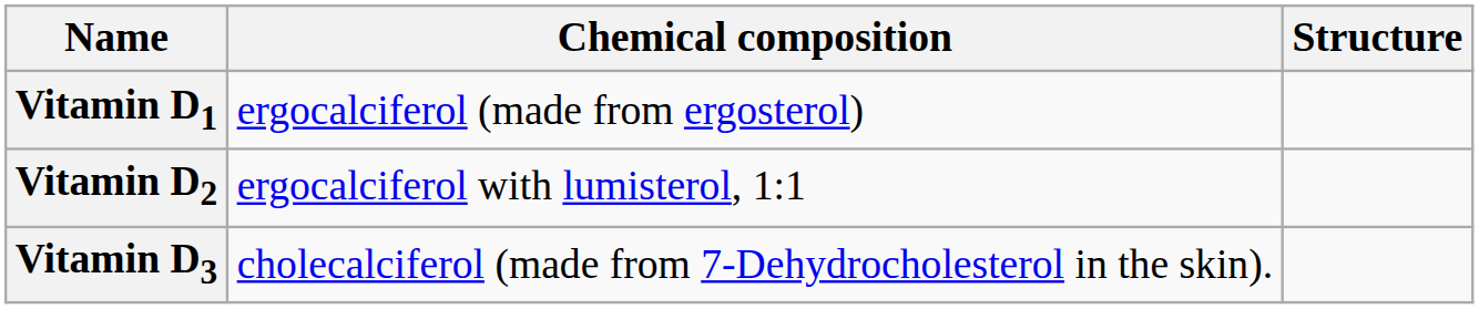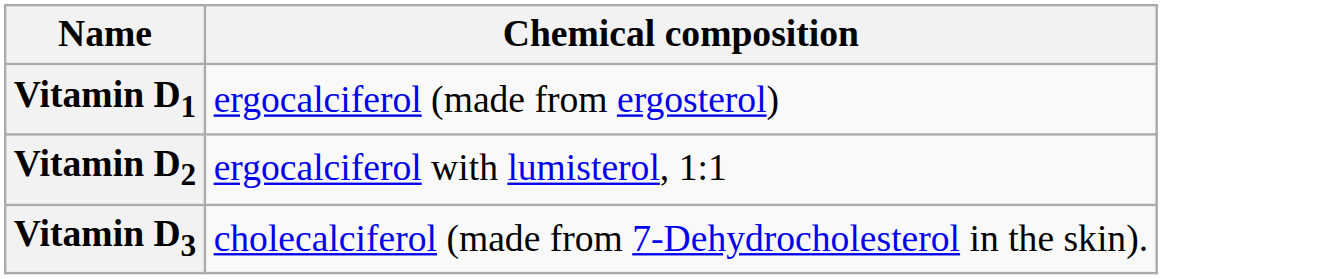- column: Structure
